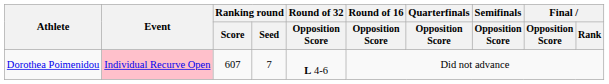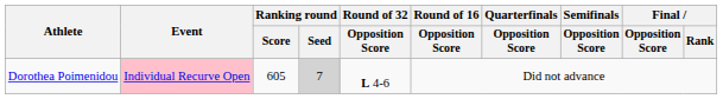Dorothea Poimenidou | Ranking round / Score: 607 -> 605
Dorothea Poimenidou | Ranking round / Seed: no background -> lightgrey background
